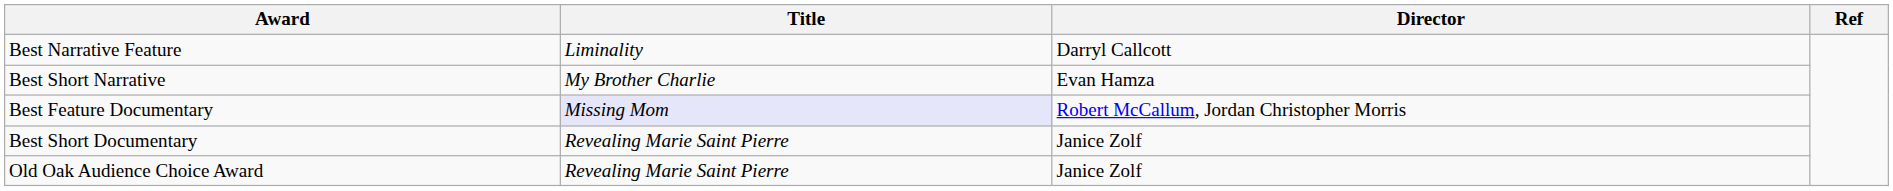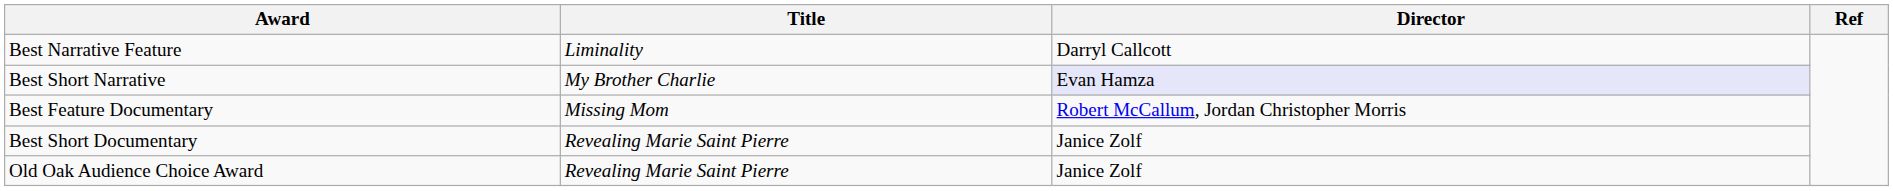Best Short Narrative | Director: no background -> lavender background
Best Feature Documentary | Title: lavender background -> no background
